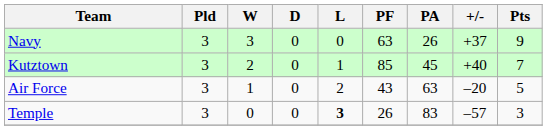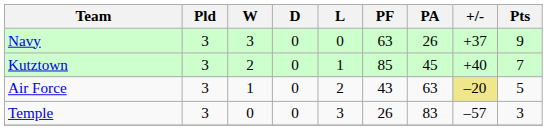Air Force | +/-: no background -> khaki background
Temple | L: bold -> normal
